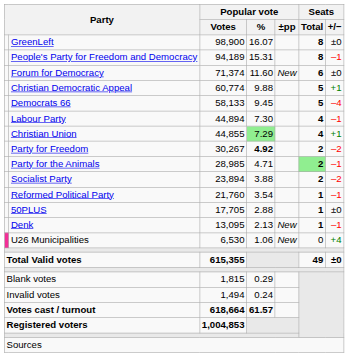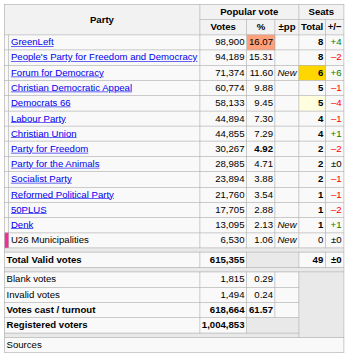GreenLeft | Popular vote / %: no background -> lightsalmon background
GreenLeft | Seats / +/−: ±0 -> +4
People's Party for Freedom and Democracy | Seats / +/−: –1 -> –2
Forum for Democracy | Seats / Total: no background -> gold background
Forum for Democracy | Seats / +/−: ±0 -> +6
Christian Democratic Appeal | Seats / +/−: +1 -> –1
Democrats 66 | Seats / Total: no background -> lightyellow background
Christian Union | Popular vote / %: lightgreen background -> no background
Party for the Animals | Seats / Total: lightgreen background -> no background
Party for the Animals | Seats / +/−: –1 -> ±0
Socialist Party | Seats / +/−: –2 -> –1
50PLUS | Seats / +/−: ±0 -> –2
Denk | Seats / +/−: –1 -> +1
U26 Municipalities | Seats / +/−: +4 -> ±0
